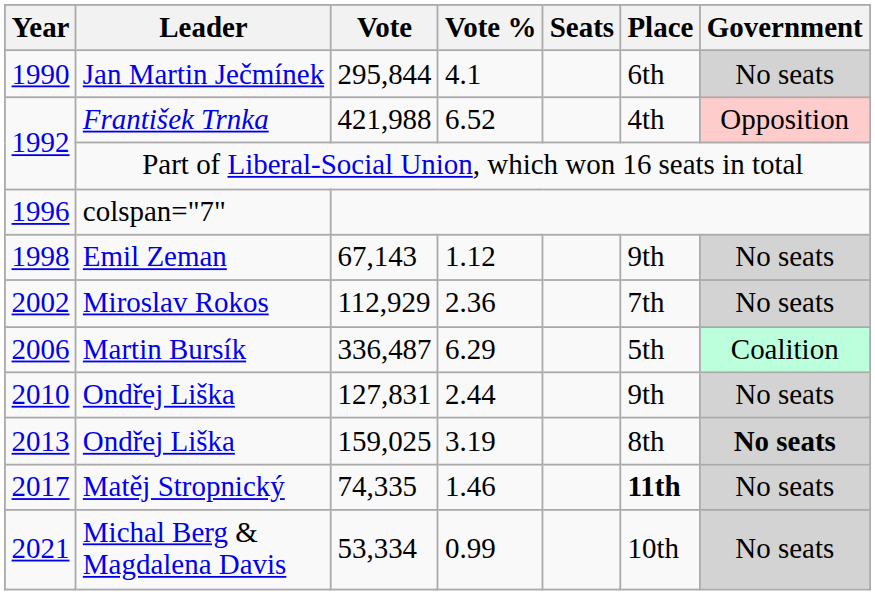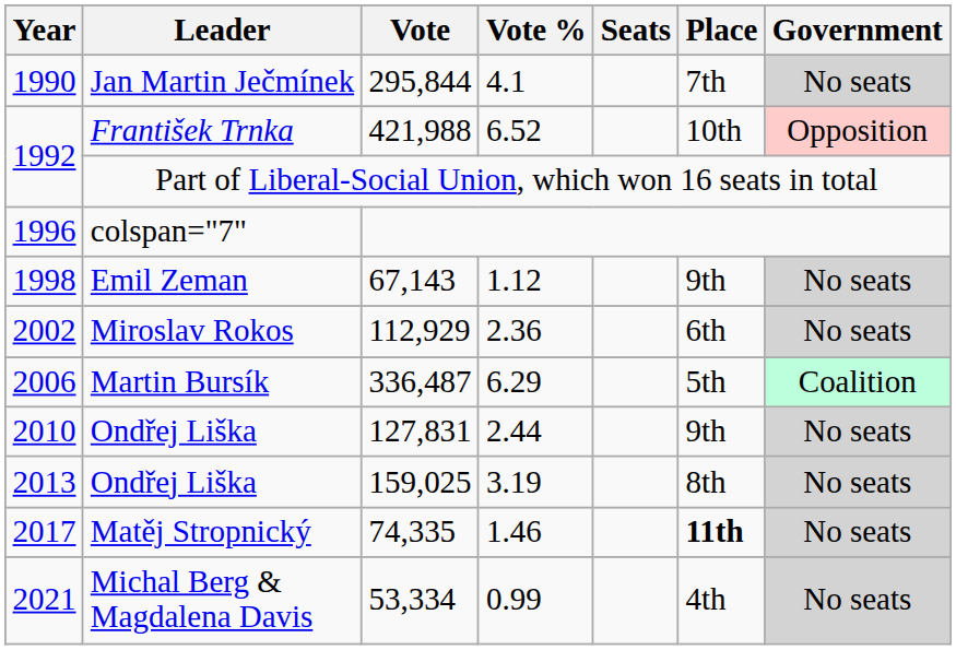Jan Martin Ječmínek | Place: 6th -> 7th
František Trnka | Place: 4th -> 10th
Miroslav Rokos | Place: 7th -> 6th
Ondřej Liška / 159,025 | Government: bold -> normal
Michal Berg & Magdalena Davis | Place: 10th -> 4th
